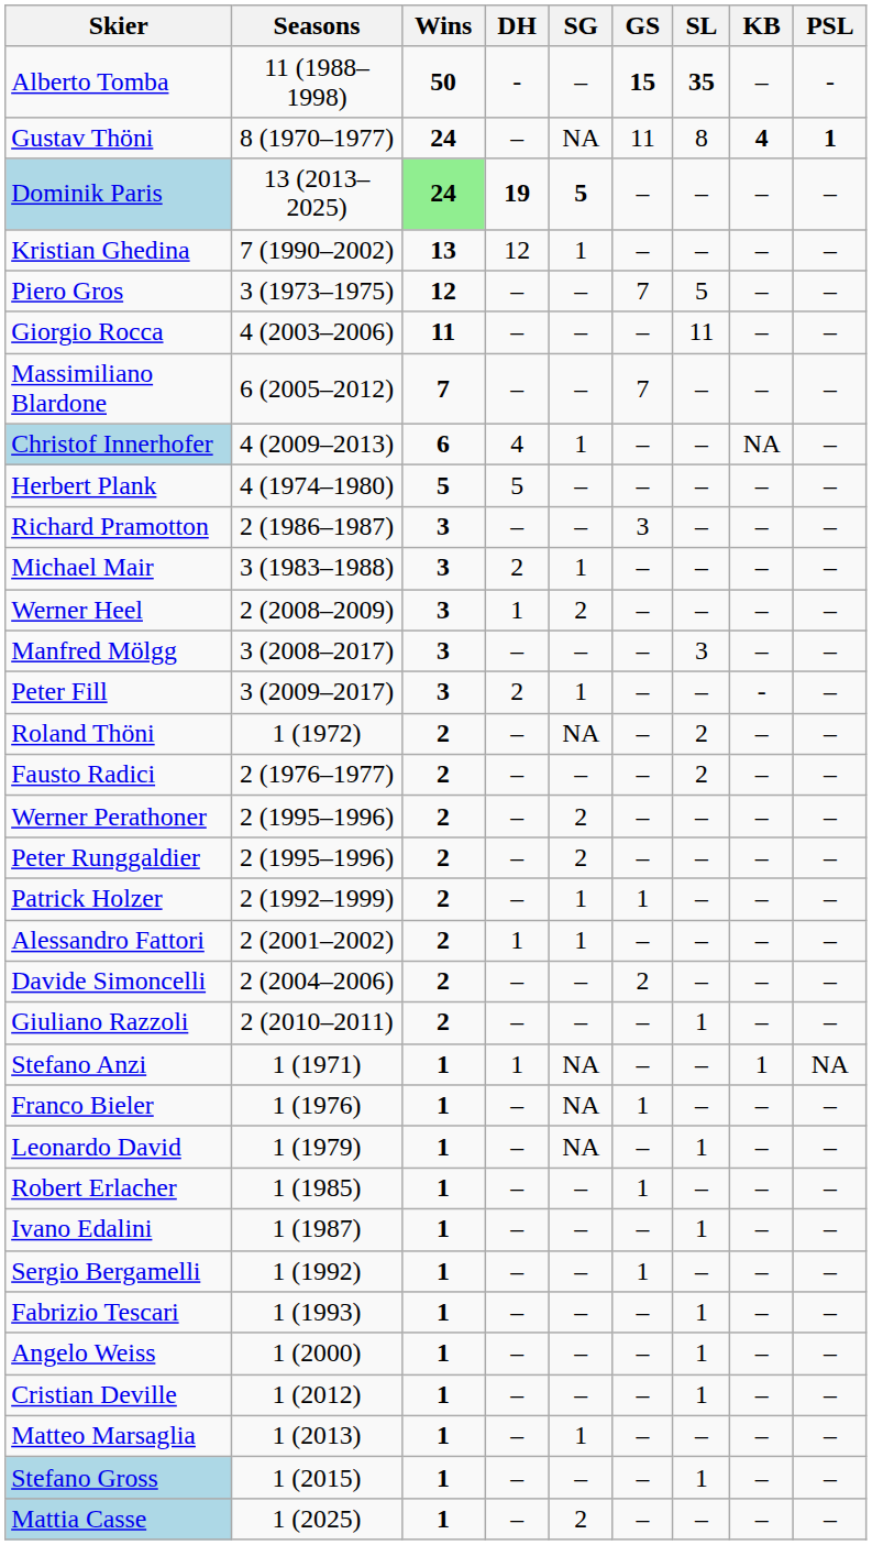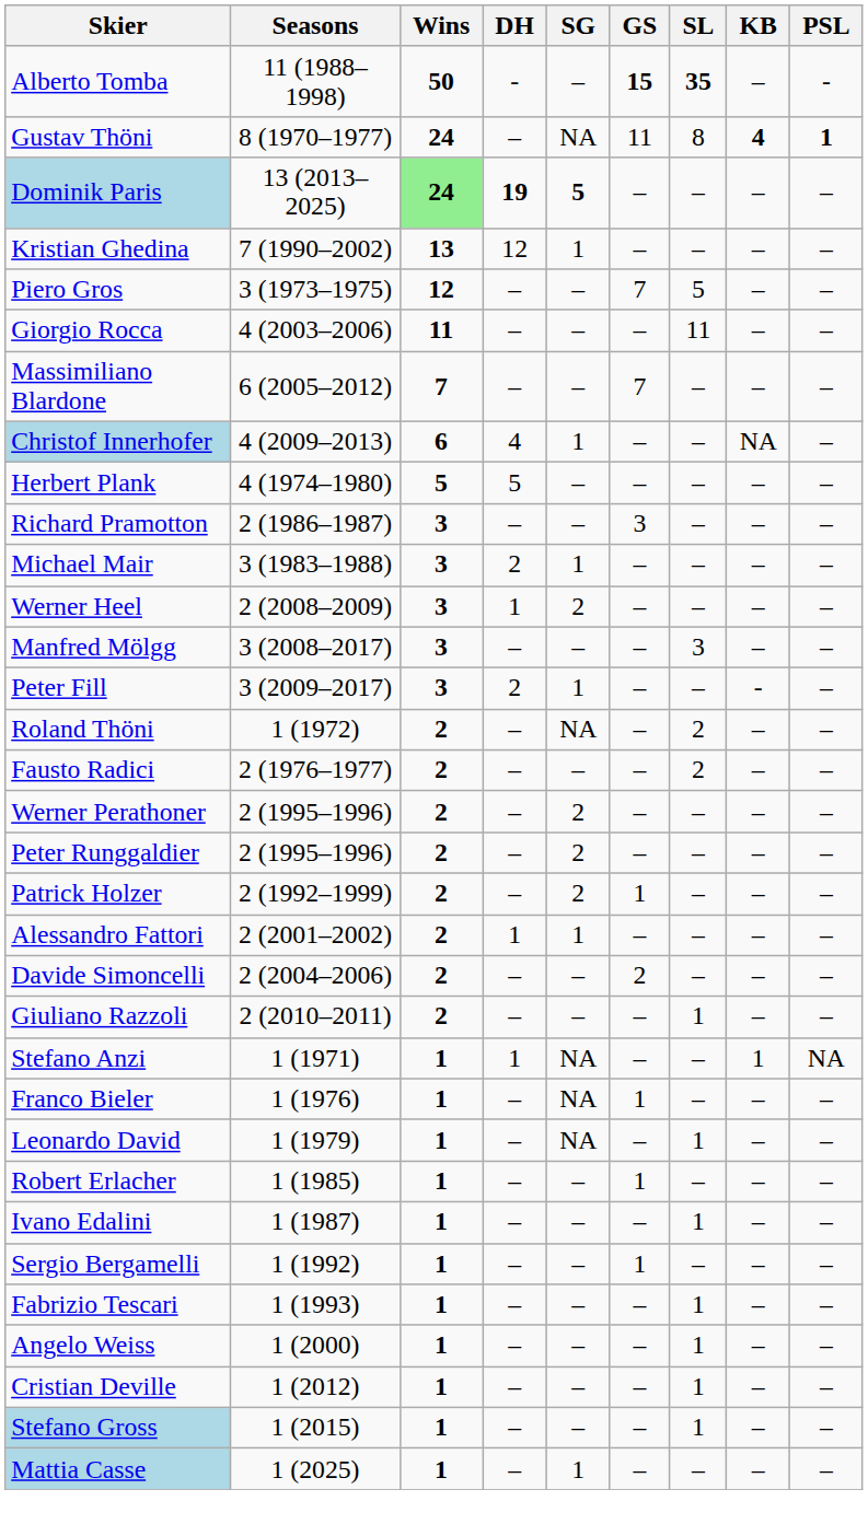Patrick Holzer | SG: 1 -> 2
- row: Matteo Marsaglia | 1 (2013) | 1 | – | 1 | – | – | – | –
Mattia Casse | SG: 2 -> 1
